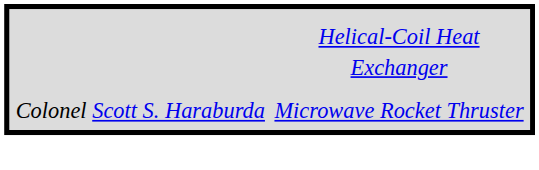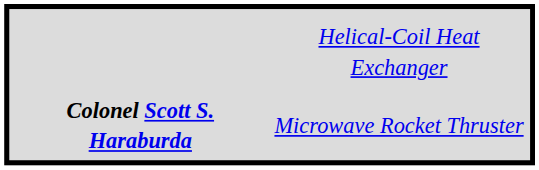row 2 | column 1: normal -> bold
